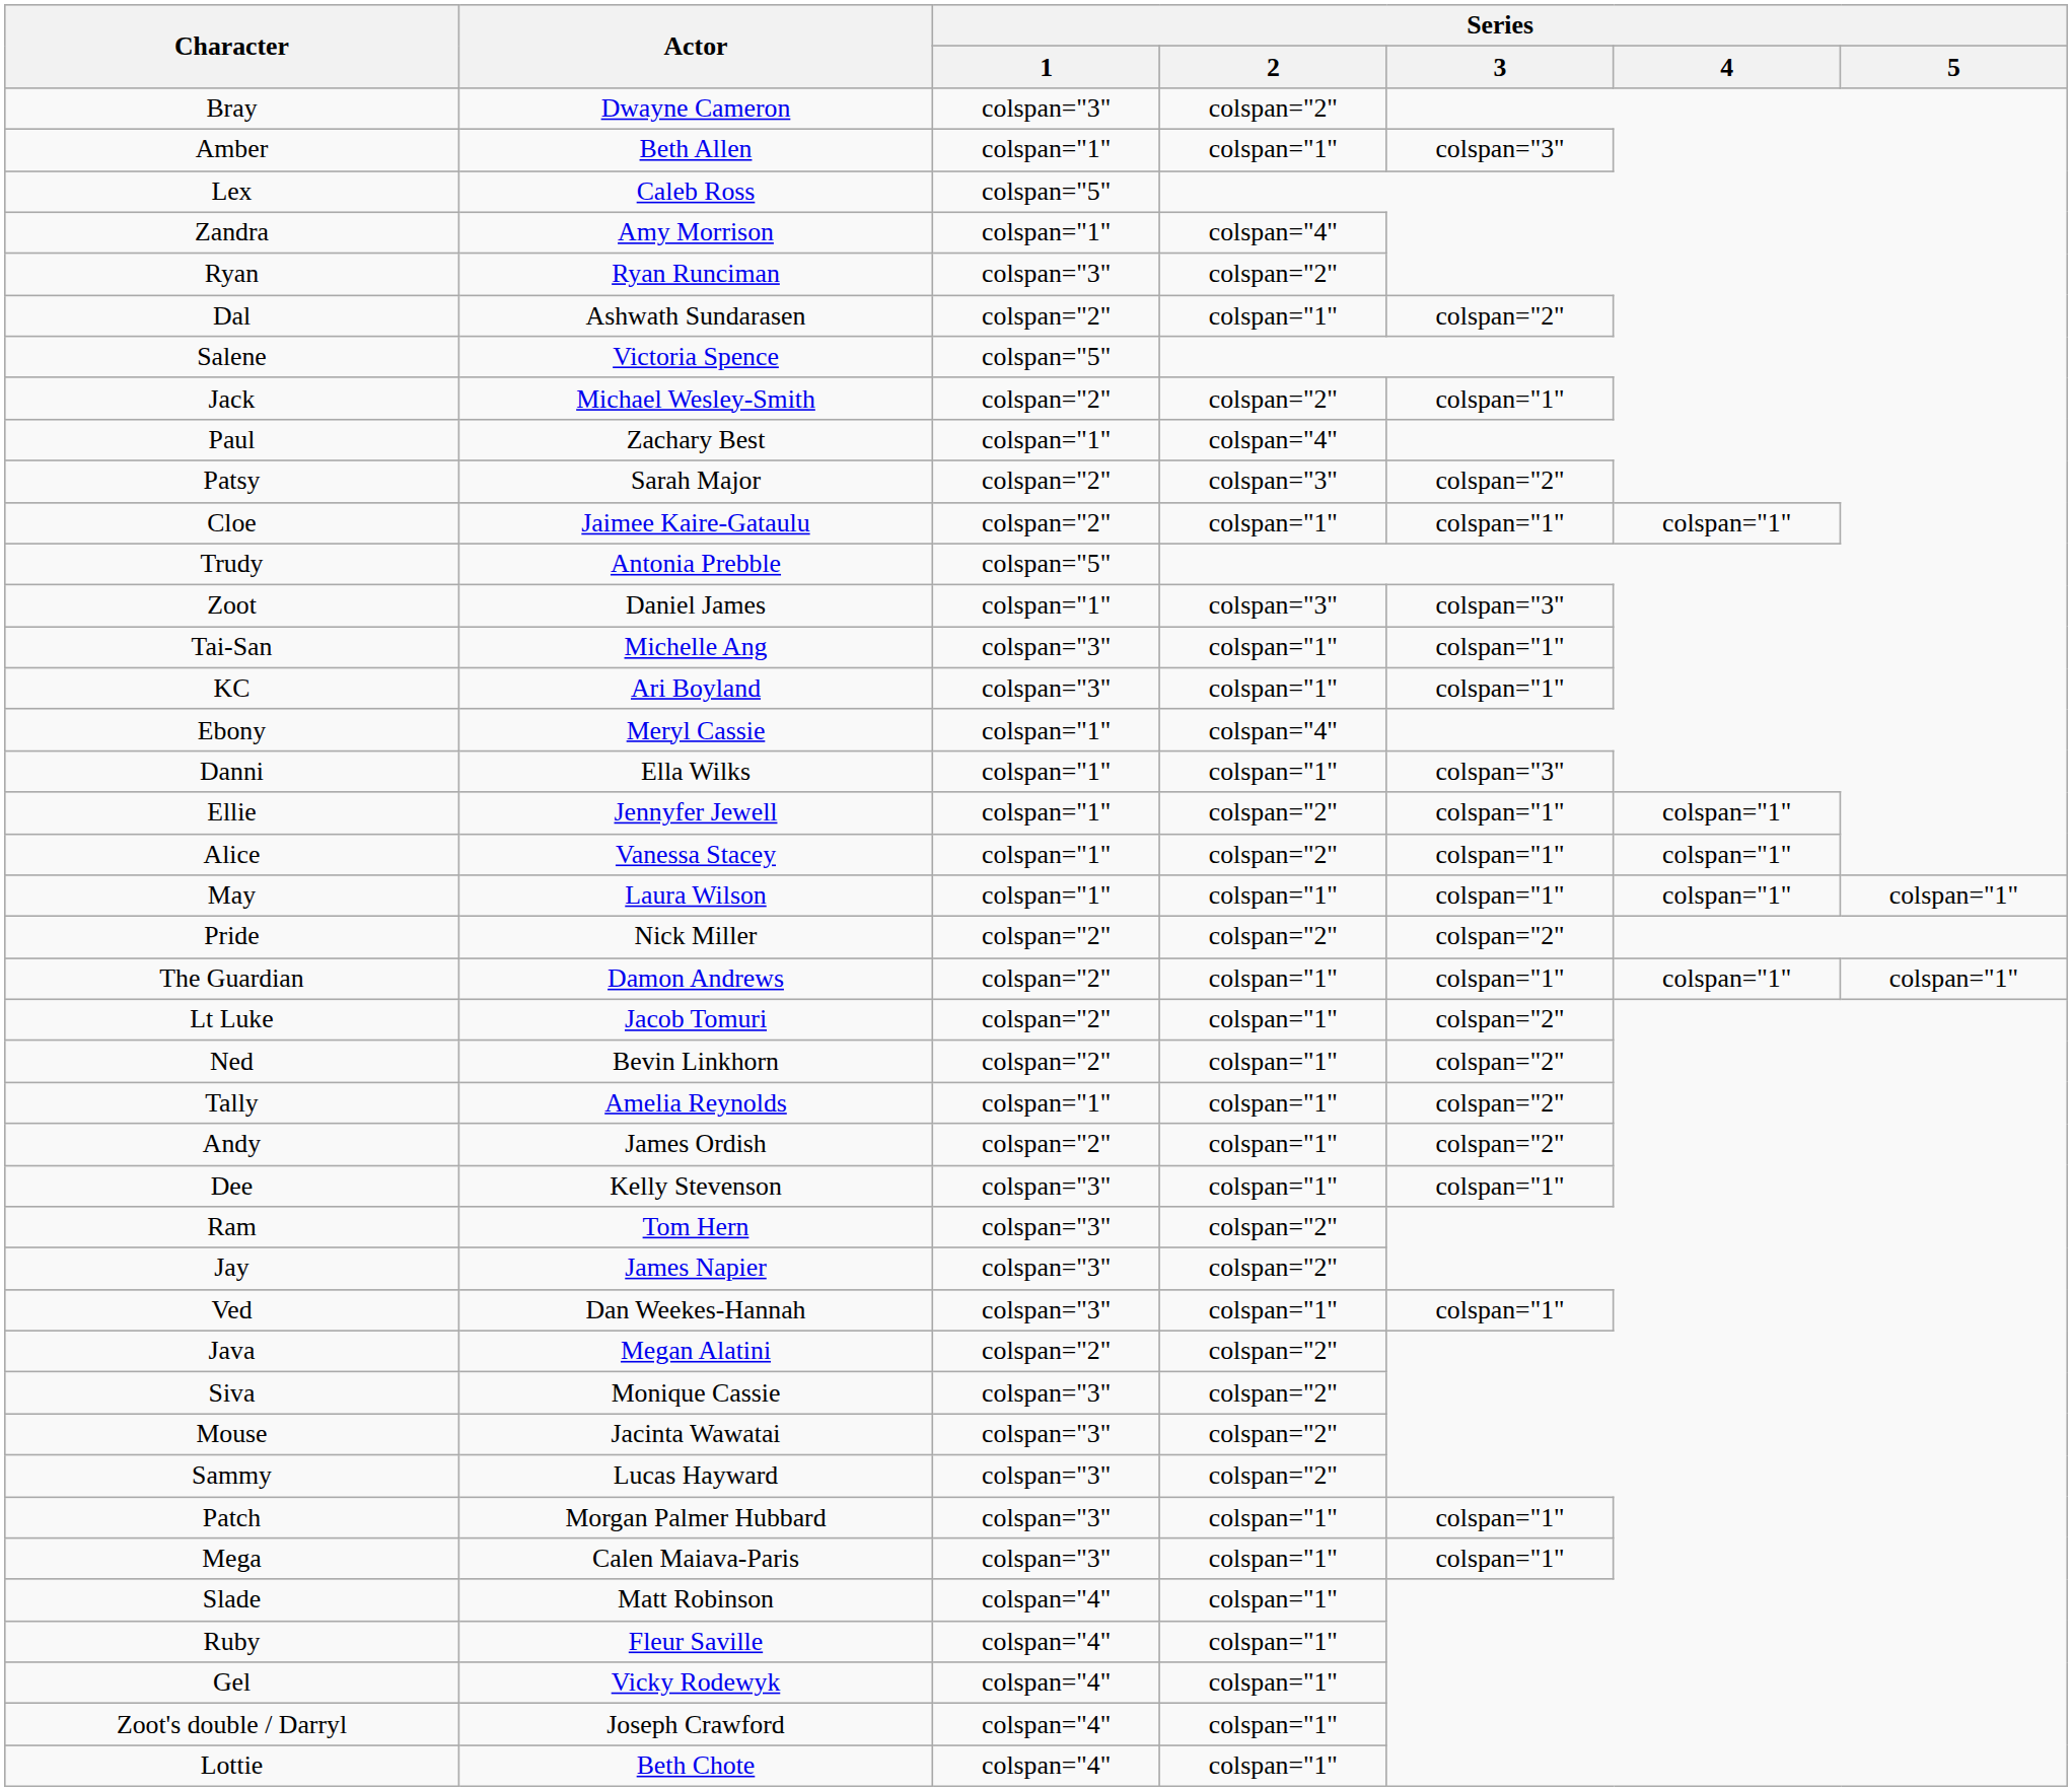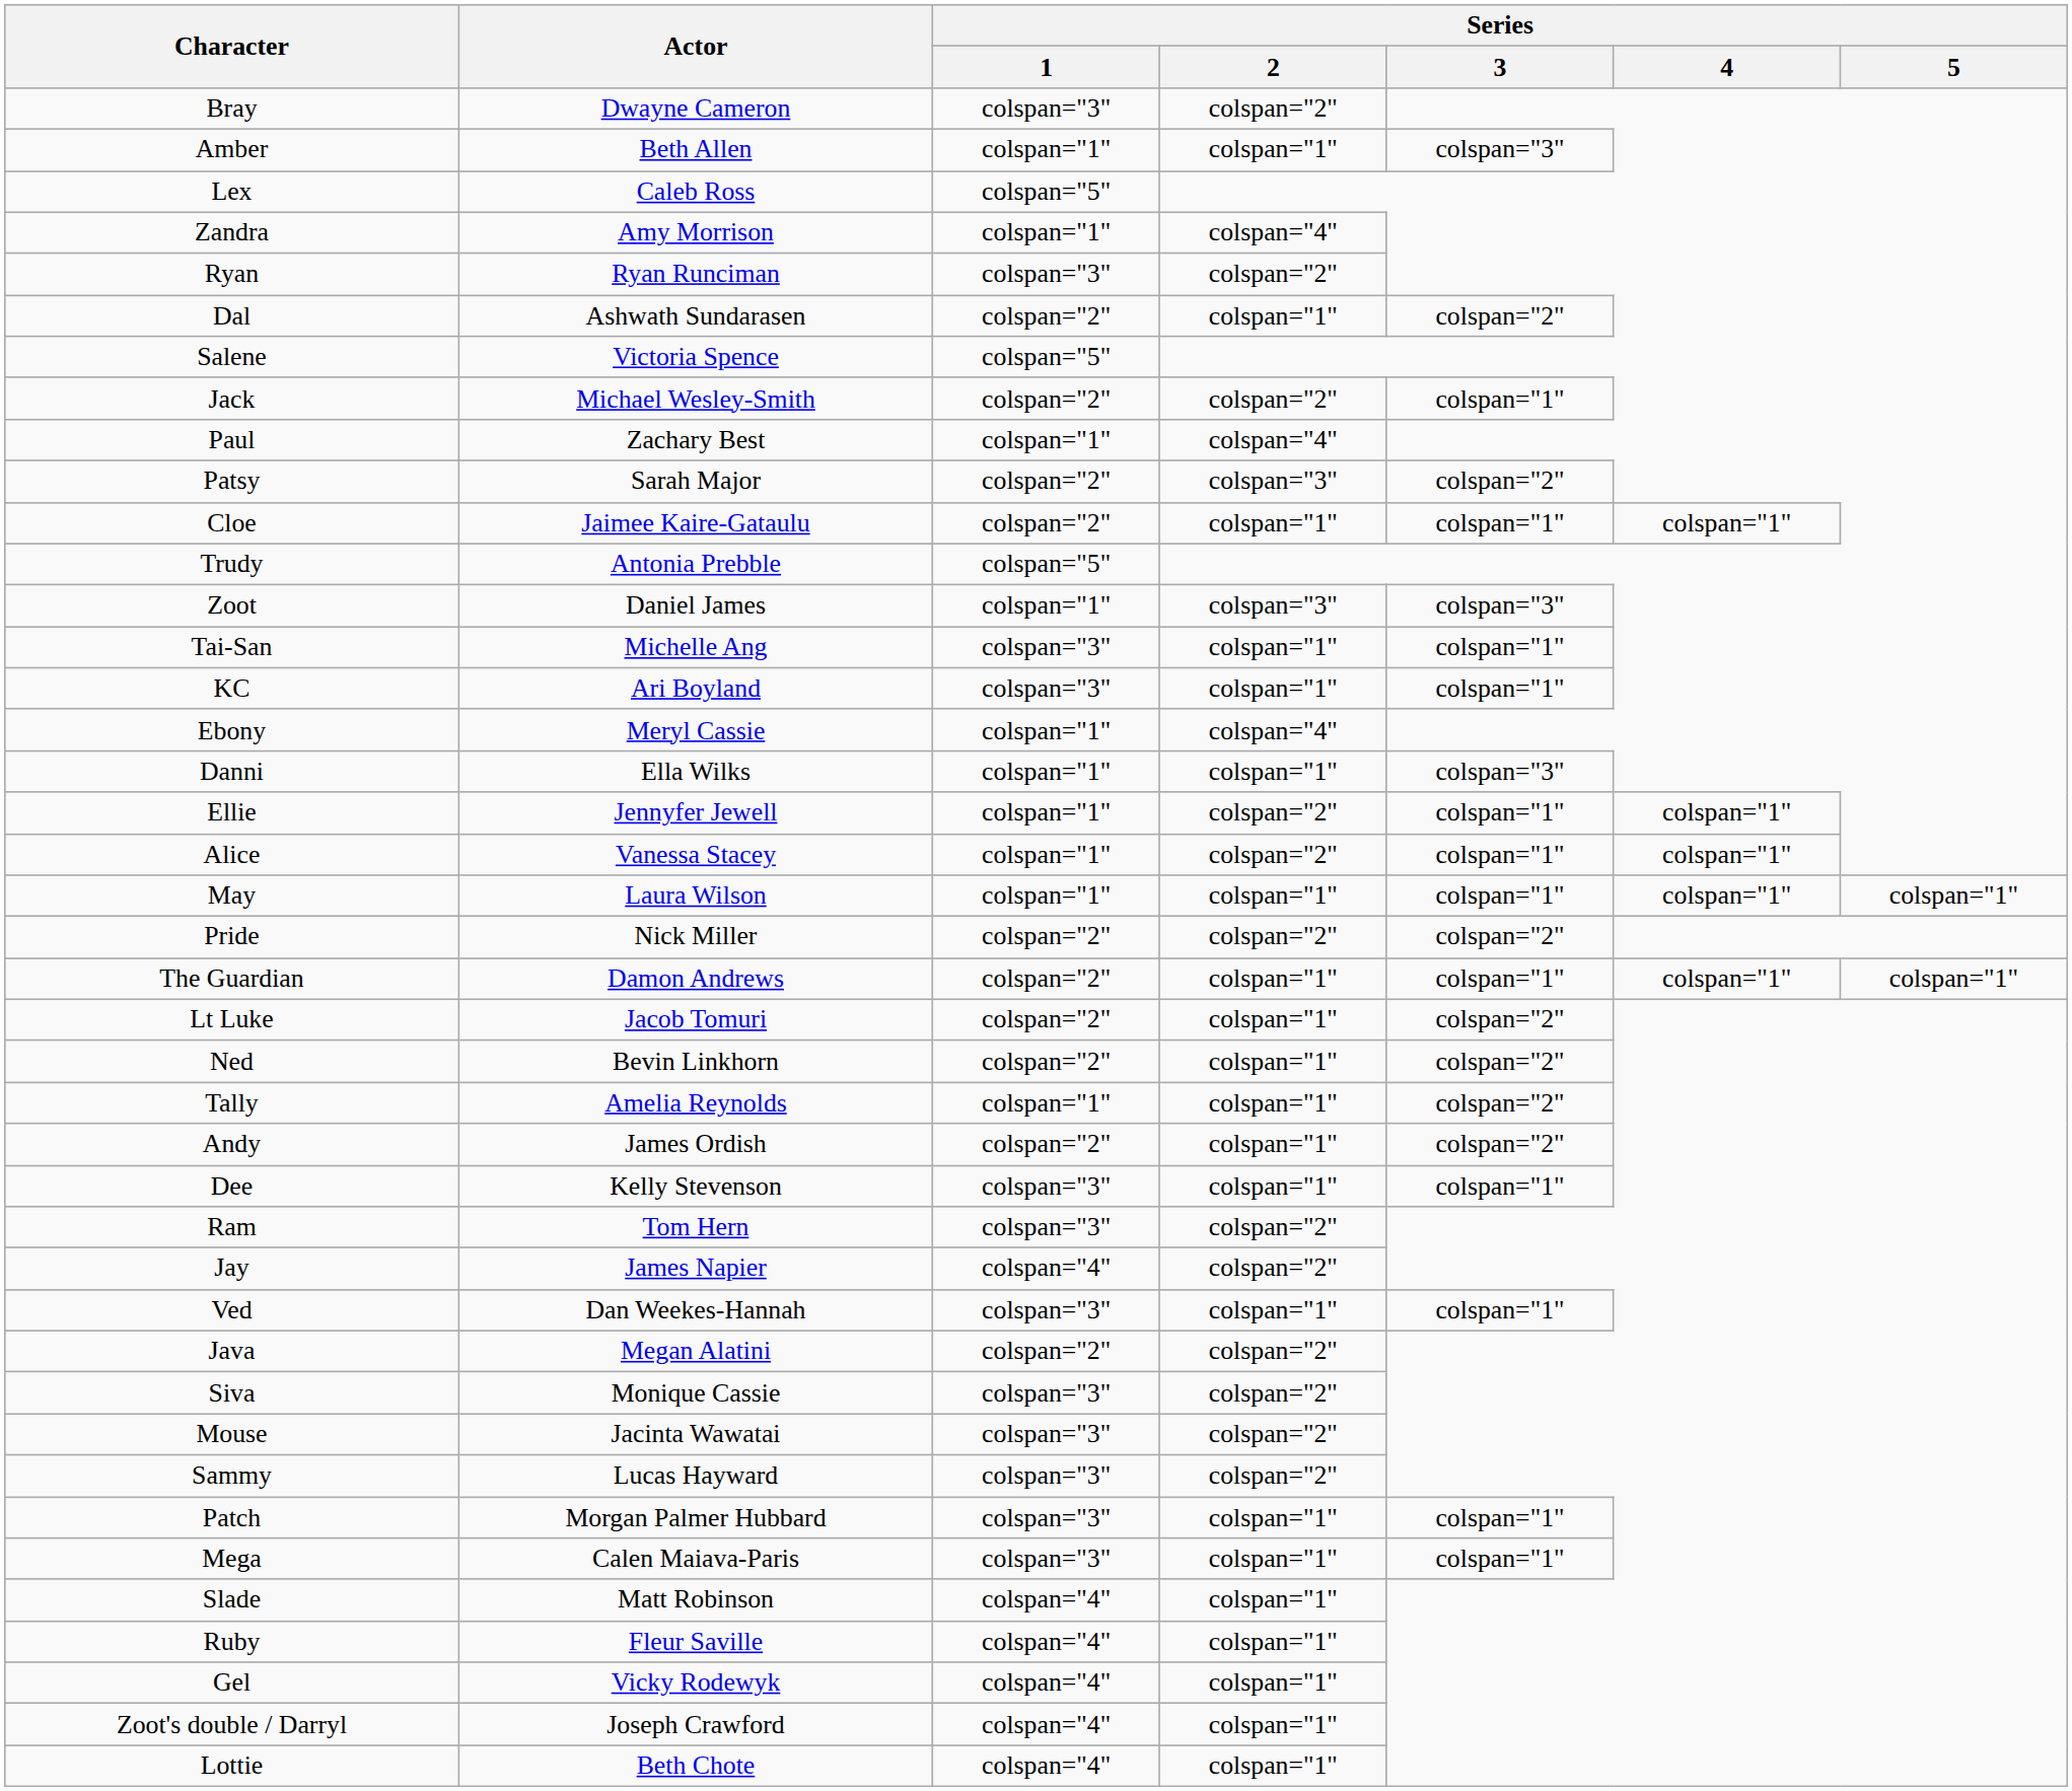Jay | Series / 1: colspan="3" -> colspan="4"
